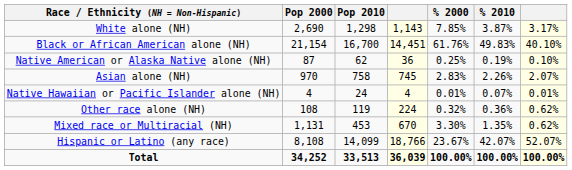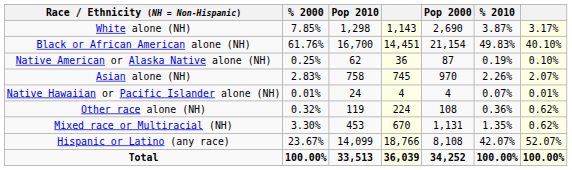columns swapped: Pop 2000 <-> % 2000
